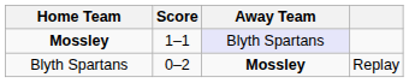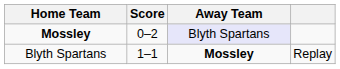row 2 | Score: 1–1 -> 0–2
row 3 | Score: 0–2 -> 1–1
